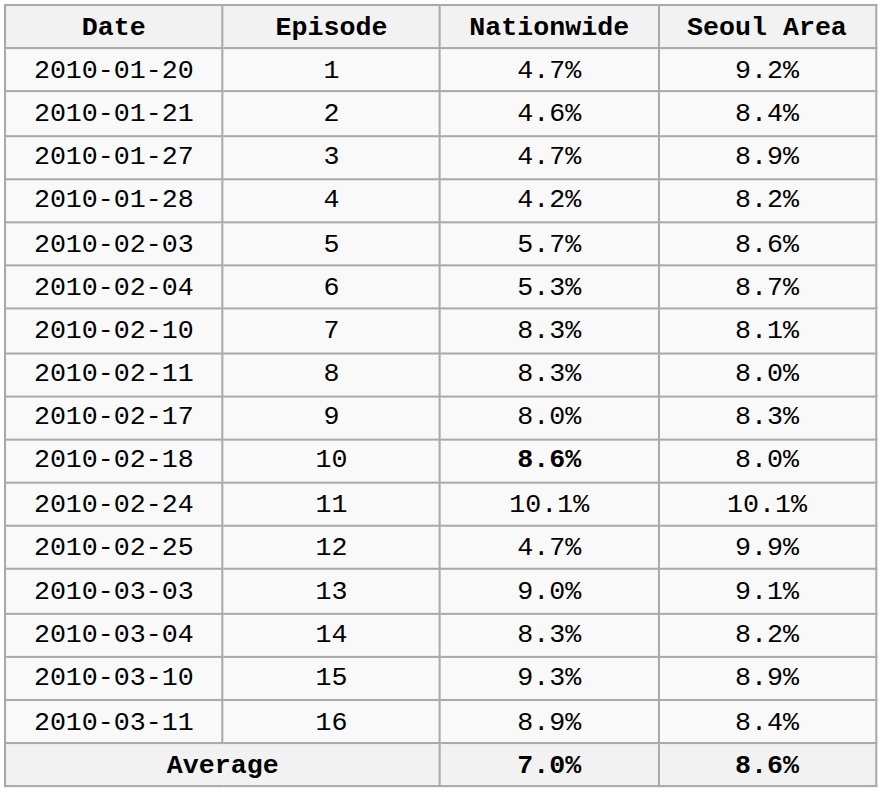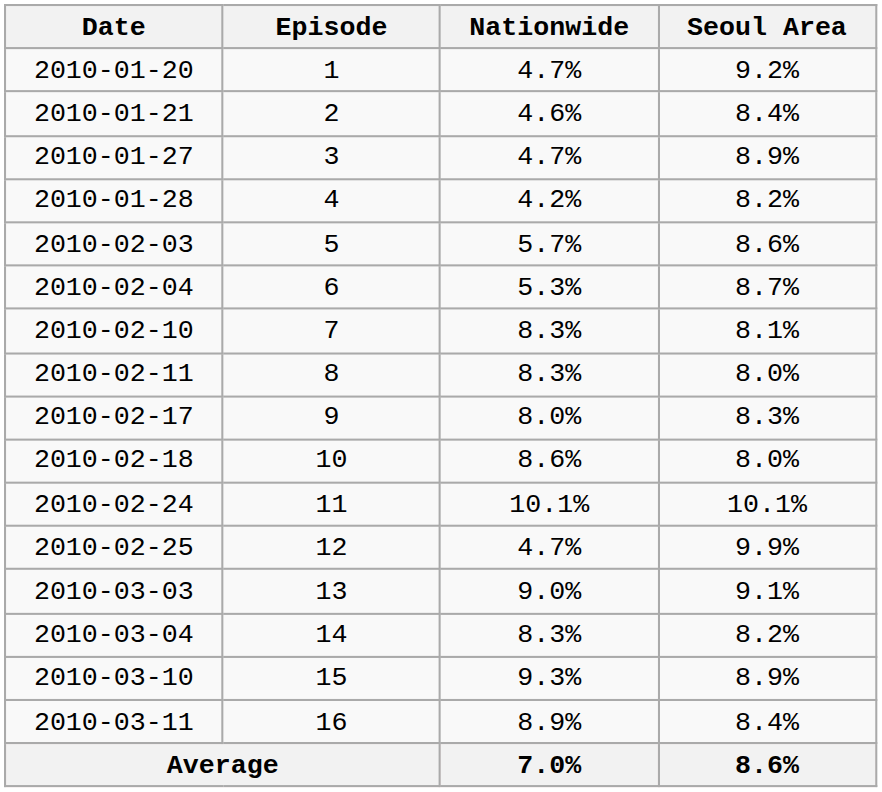2010-02-18 | Nationwide: bold -> normal
